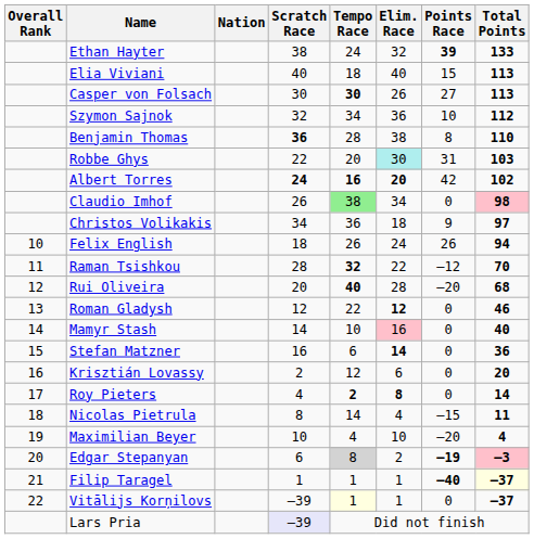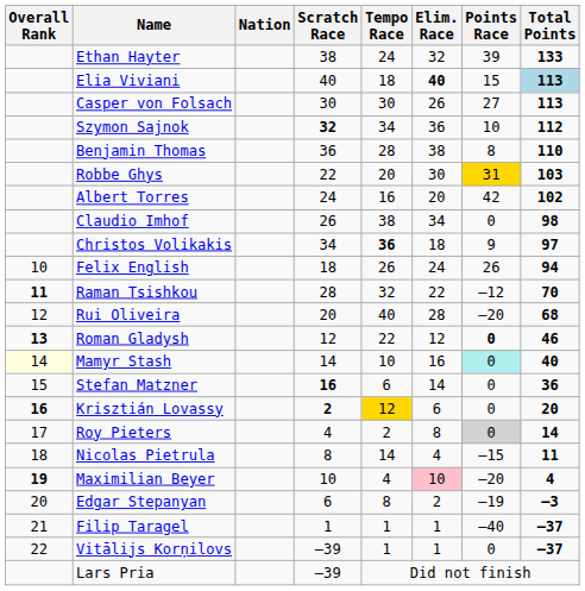Ethan Hayter | Points Race: bold -> normal
Elia Viviani | Elim. Race: normal -> bold
Elia Viviani | Total Points: no background -> lightblue background
Casper von Folsach | Tempo Race: bold -> normal
Szymon Sajnok | Scratch Race: normal -> bold
Benjamin Thomas | Scratch Race: bold -> normal
Robbe Ghys | Elim. Race: paleturquoise background -> no background
Robbe Ghys | Points Race: no background -> gold background
Albert Torres | Scratch Race: bold -> normal
Albert Torres | Tempo Race: bold -> normal
Albert Torres | Elim. Race: bold -> normal
Claudio Imhof | Tempo Race: lightgreen background -> no background
Claudio Imhof | Total Points: pink background -> no background
Christos Volikakis | Tempo Race: normal -> bold
Raman Tsishkou | Overall Rank: normal -> bold
Raman Tsishkou | Tempo Race: bold -> normal
Rui Oliveira | Tempo Race: bold -> normal
Roman Gladysh | Overall Rank: normal -> bold
Roman Gladysh | Elim. Race: bold -> normal
Roman Gladysh | Points Race: normal -> bold
Mamyr Stash | Overall Rank: no background -> lightyellow background
Mamyr Stash | Elim. Race: pink background -> no background
Mamyr Stash | Points Race: no background -> paleturquoise background
Stefan Matzner | Scratch Race: normal -> bold
Stefan Matzner | Elim. Race: bold -> normal
Krisztián Lovassy | Overall Rank: normal -> bold
Krisztián Lovassy | Scratch Race: normal -> bold
Krisztián Lovassy | Tempo Race: no background -> gold background
Roy Pieters | Tempo Race: bold -> normal
Roy Pieters | Elim. Race: bold -> normal
Roy Pieters | Points Race: no background -> lightgrey background
Maximilian Beyer | Overall Rank: normal -> bold
Maximilian Beyer | Elim. Race: no background -> pink background
Edgar Stepanyan | Tempo Race: lightgrey background -> no background
Edgar Stepanyan | Points Race: bold -> normal
Edgar Stepanyan | Total Points: pink background -> no background
Filip Taragel | Points Race: bold -> normal
Filip Taragel | Total Points: lightyellow background -> no background
Vitālijs Korņilovs | Tempo Race: lightyellow background -> no background
Lars Pria | Scratch Race: lavender background -> no background
